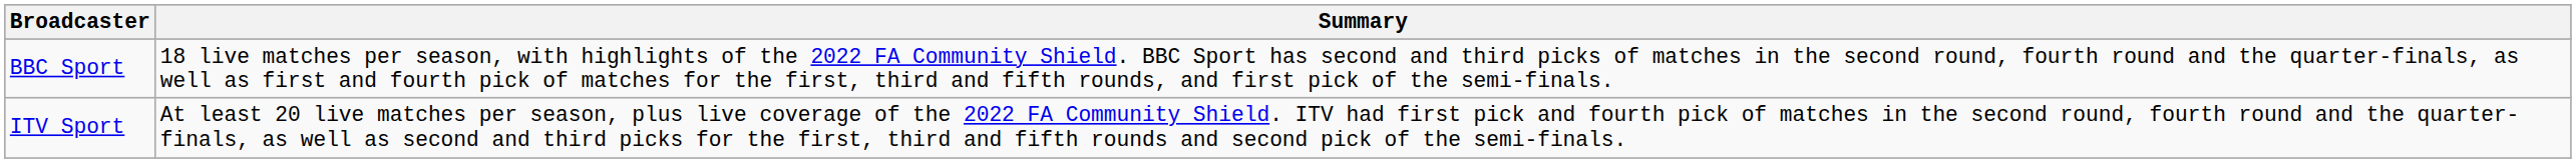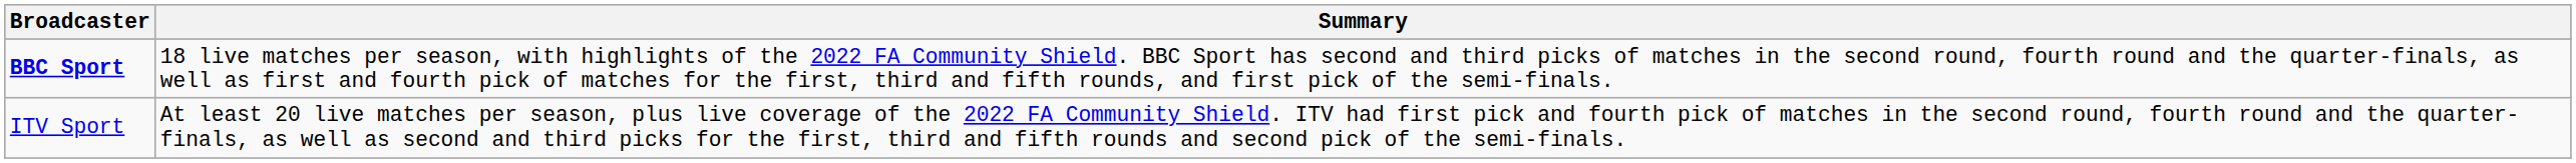BBC Sport | Broadcaster: normal -> bold
